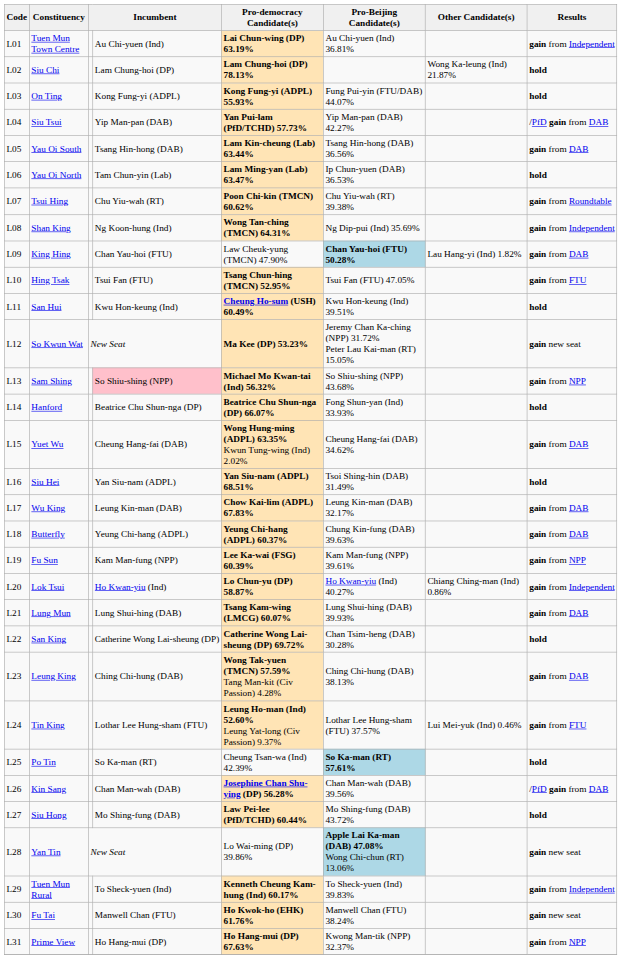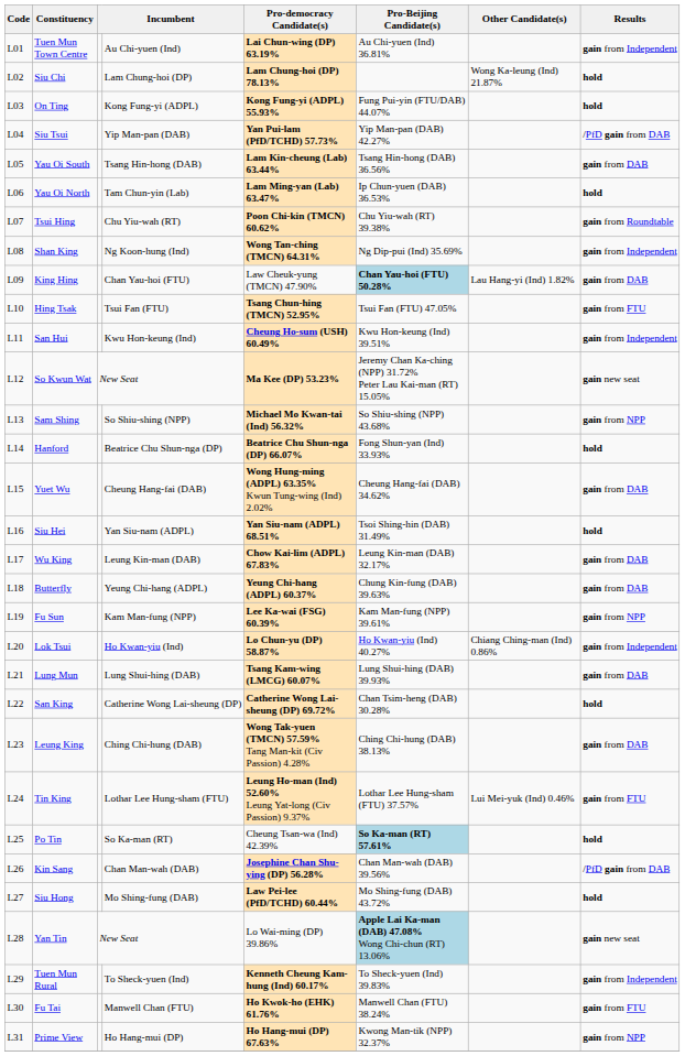San Hui | column 8: hold -> gain from Independent
Sam Shing | column 4: pink background -> no background
Fu Tai | column 8: gain new seat -> gain from FTU
